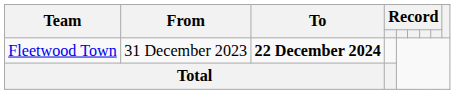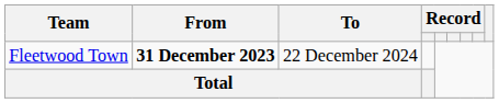Fleetwood Town | From: normal -> bold
Fleetwood Town | To: bold -> normal
